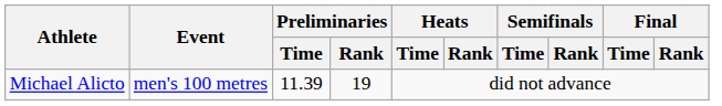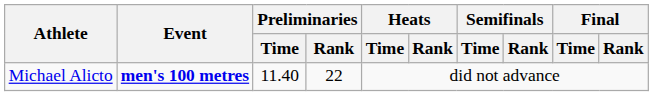Michael Alicto | Event: normal -> bold
Michael Alicto | Preliminaries / Time: 11.39 -> 11.40
Michael Alicto | Preliminaries / Rank: 19 -> 22
